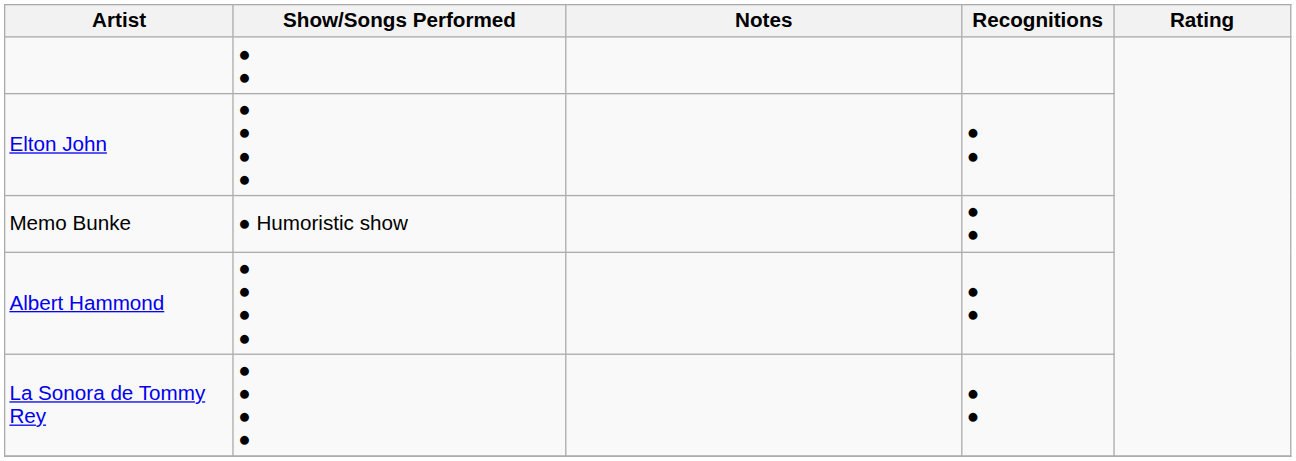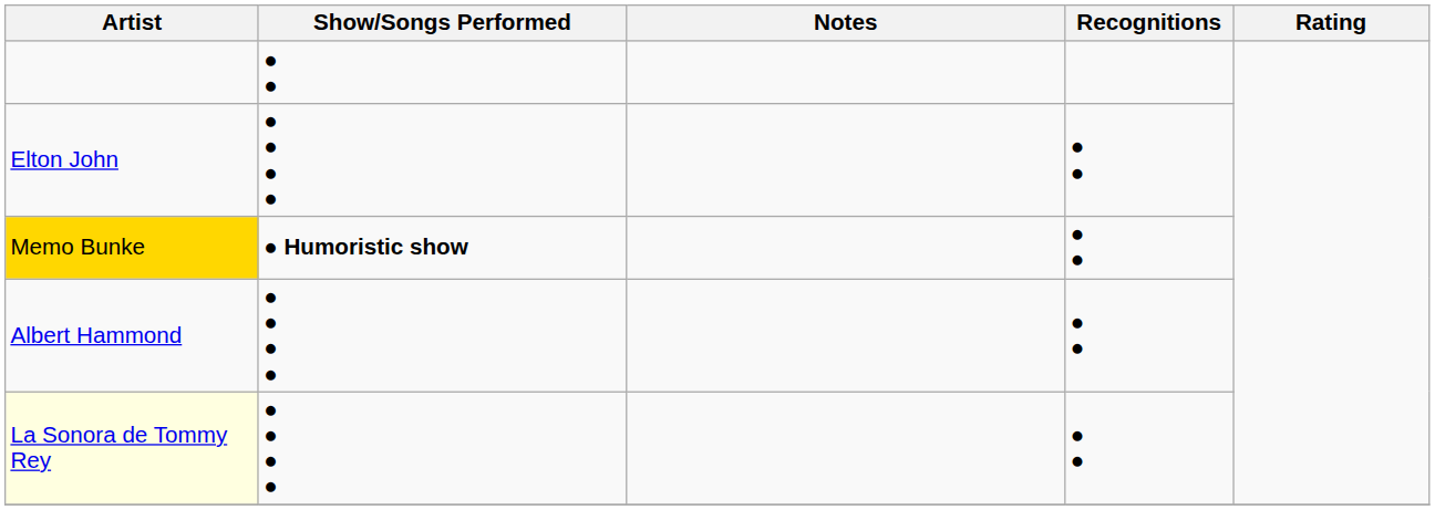Memo Bunke | Artist: no background -> gold background
Memo Bunke | Show/Songs Performed: normal -> bold
La Sonora de Tommy Rey | Artist: no background -> lightyellow background
